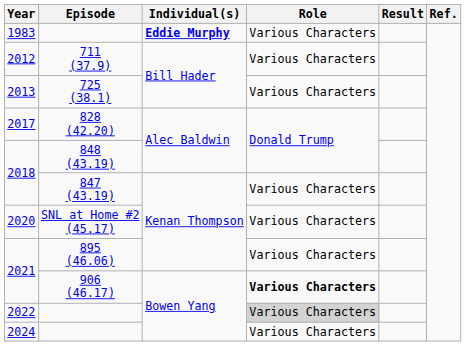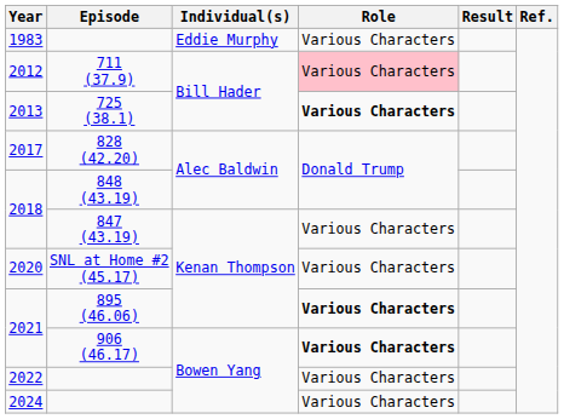1983 | Individual(s): bold -> normal
2012 | Role: no background -> pink background
2013 | Role: normal -> bold
2021 / 895 (46.06) | Role: normal -> bold
2022 | Role: lightgrey background -> no background
